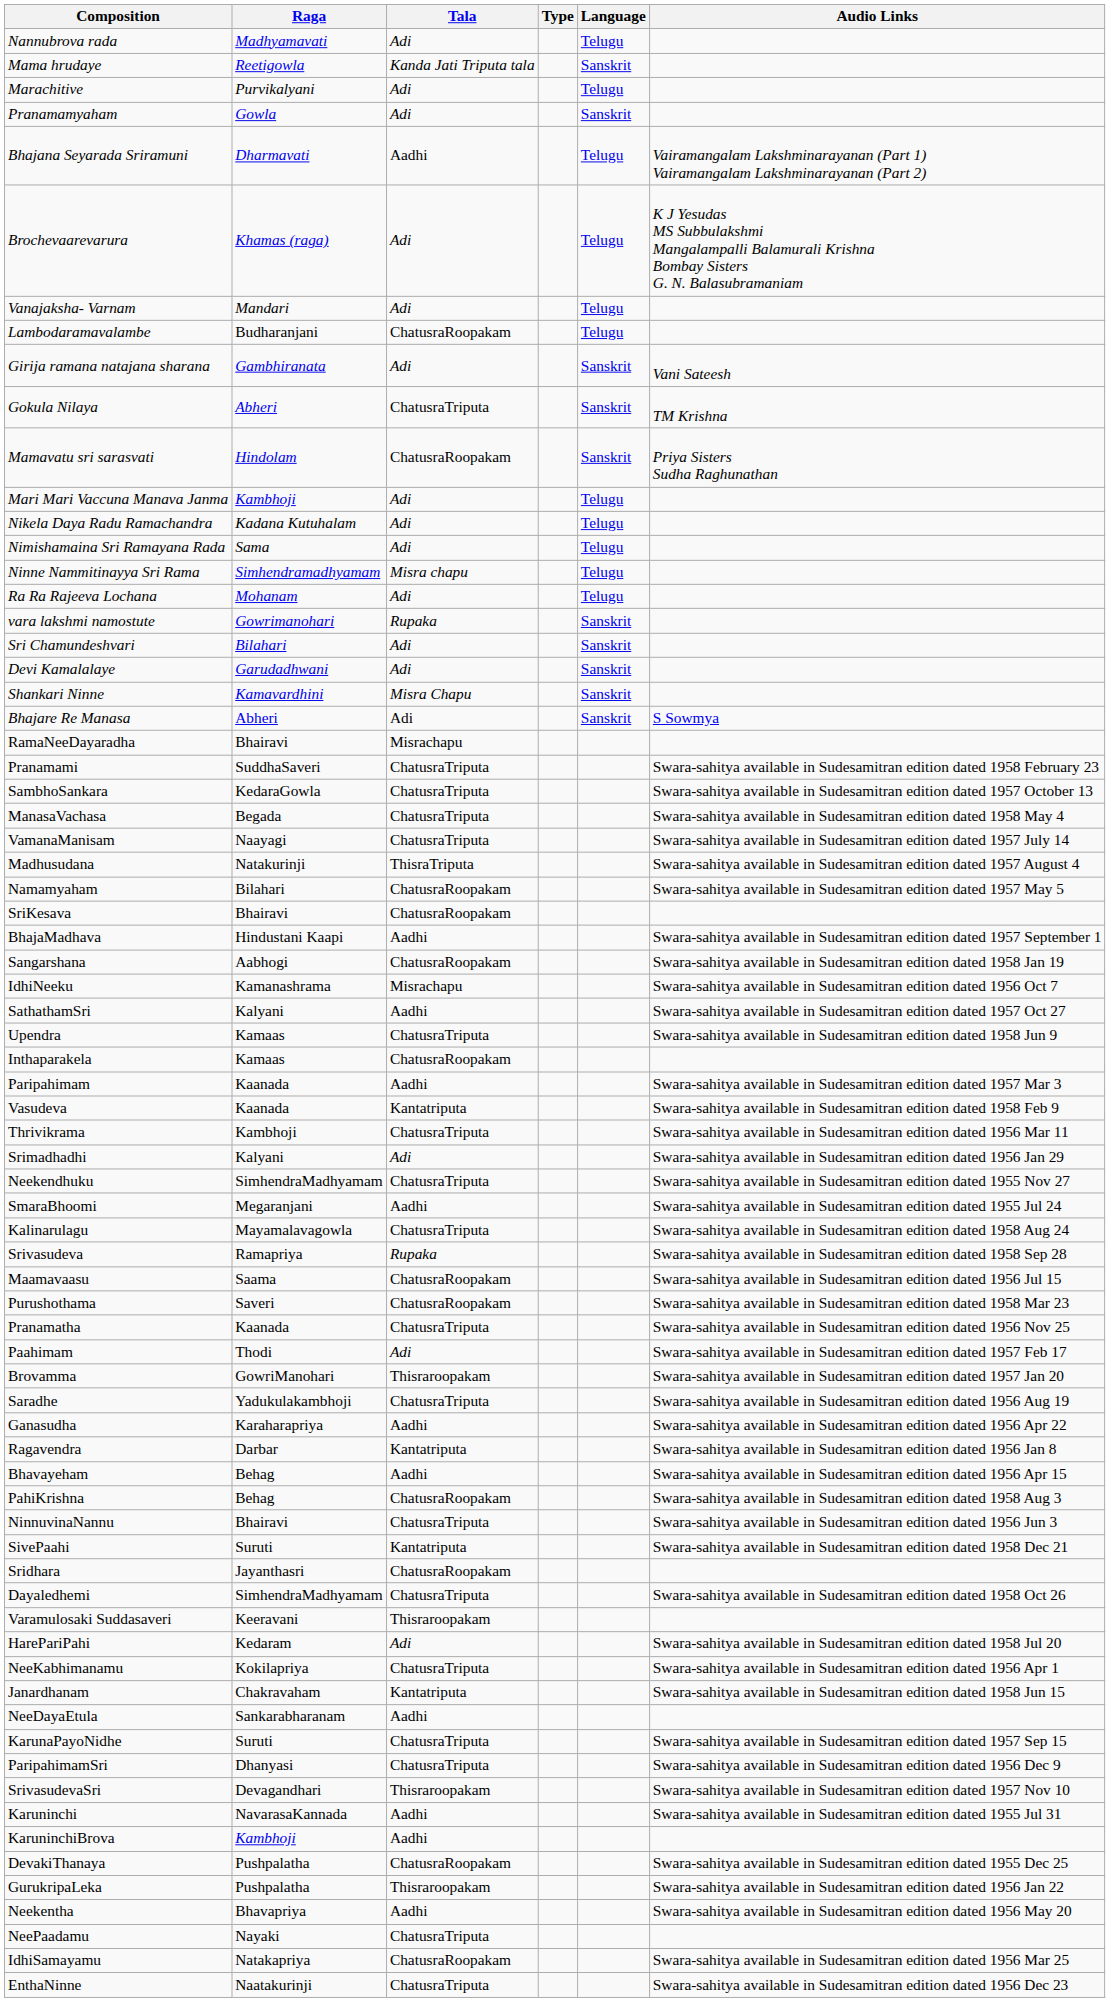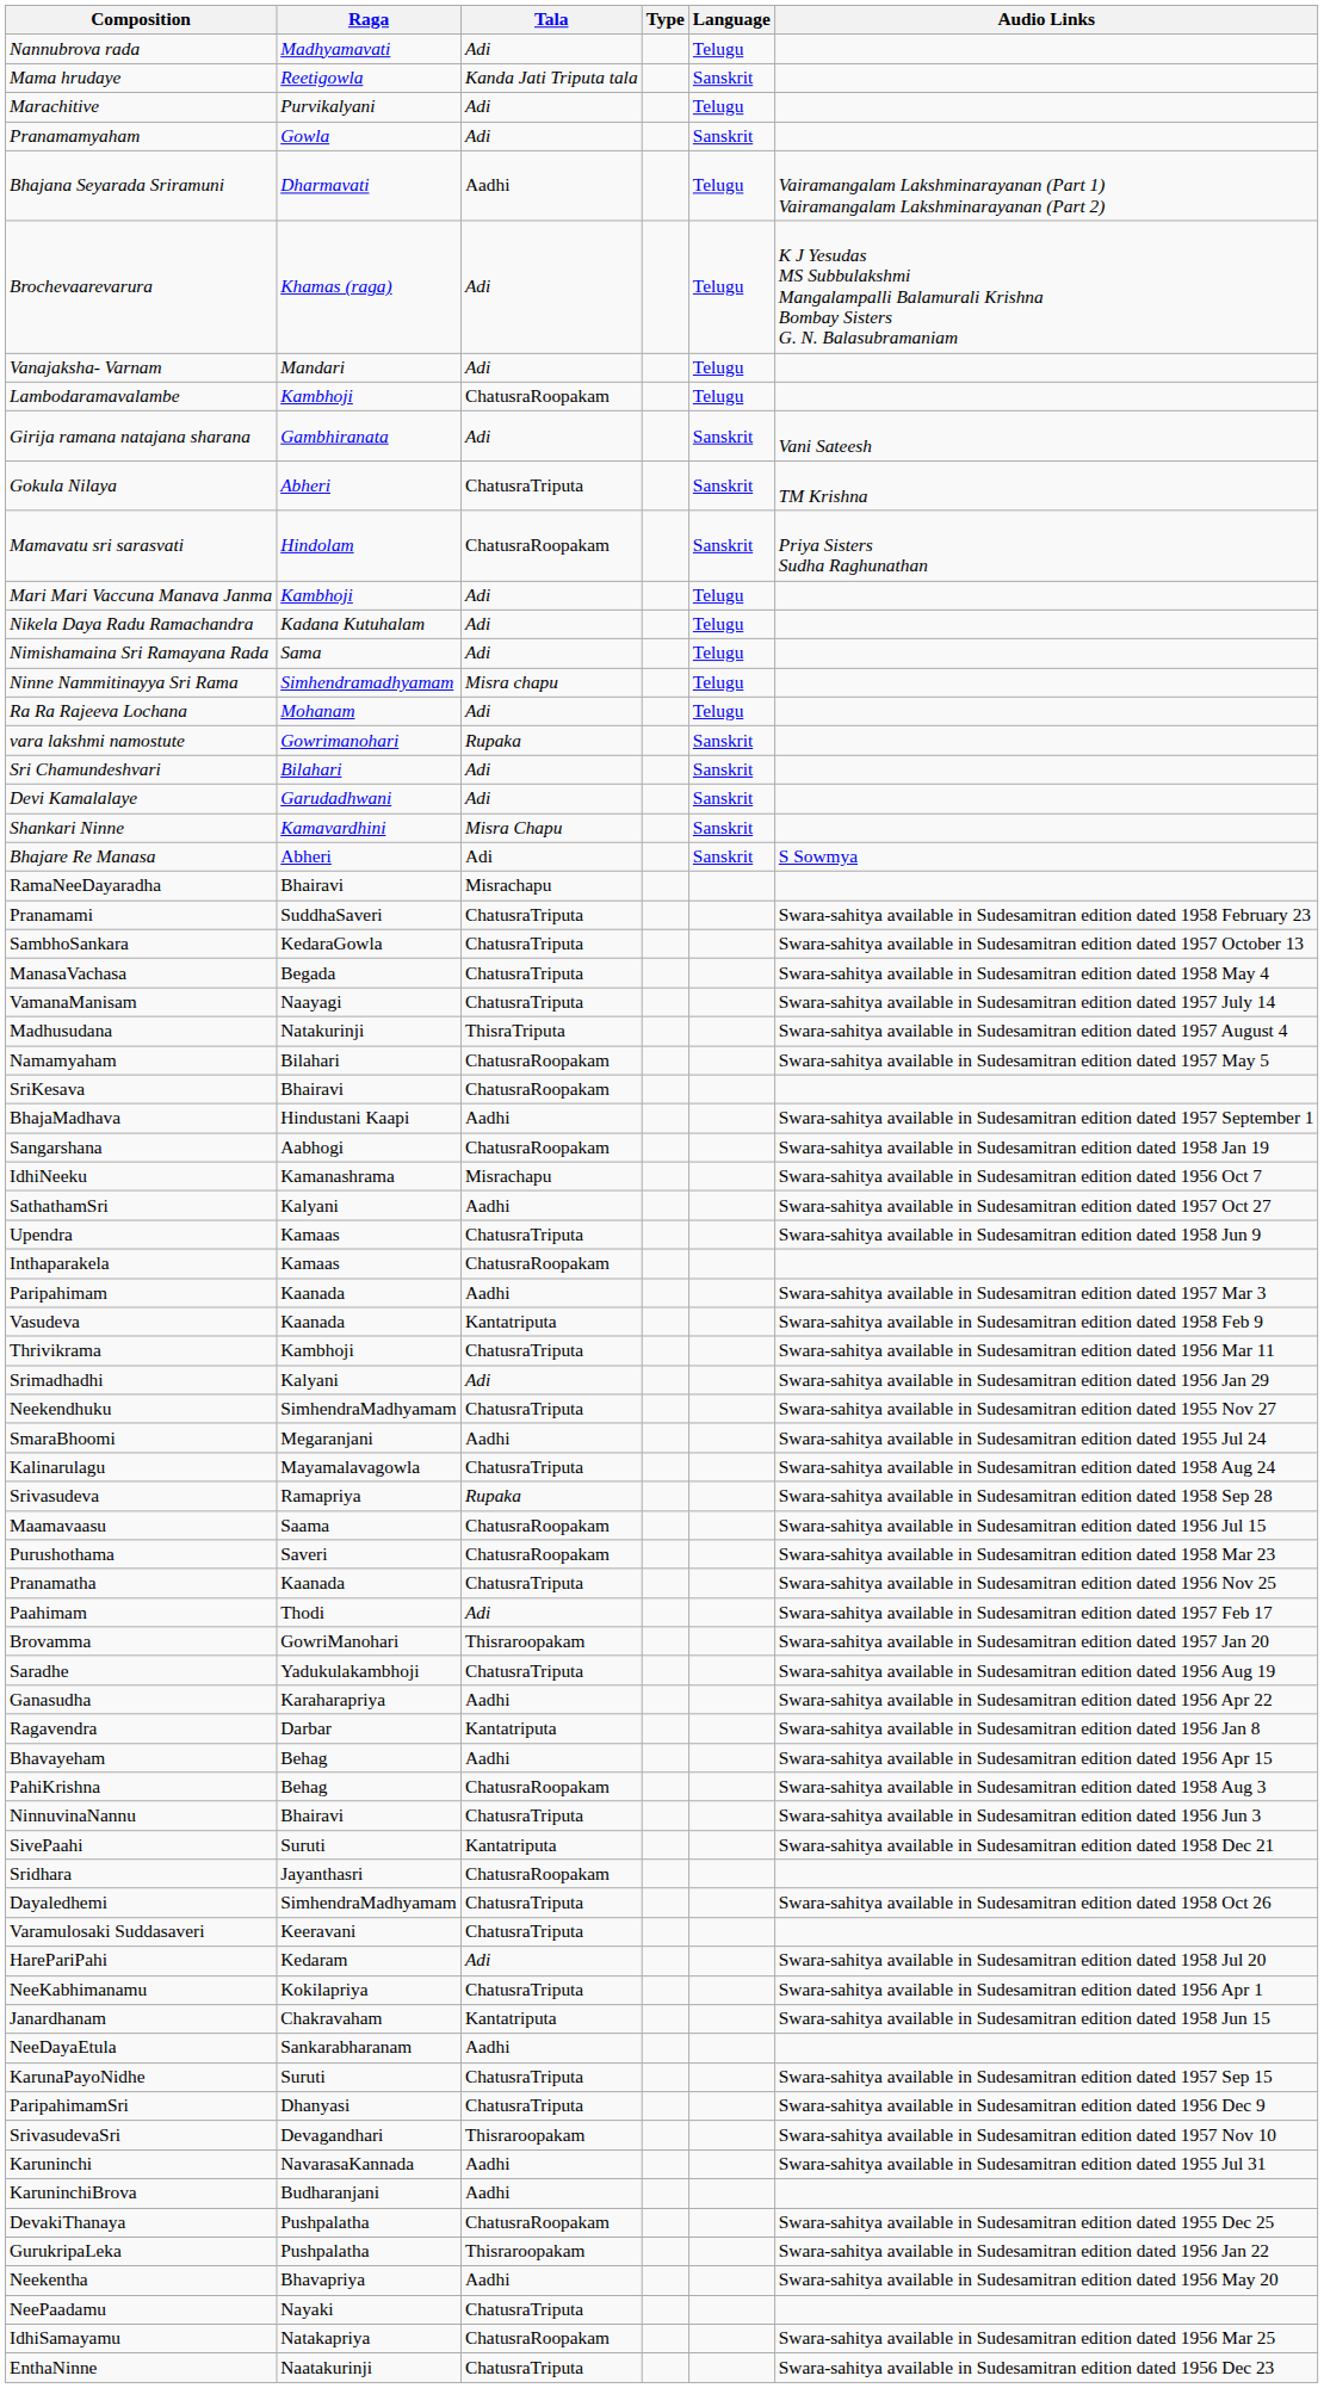Lambodaramavalambe | Raga: Budharanjani -> Kambhoji
Varamulosaki Suddasaveri | Tala: Thisraroopakam -> ChatusraTriputa
KaruninchiBrova | Raga: Kambhoji -> Budharanjani
